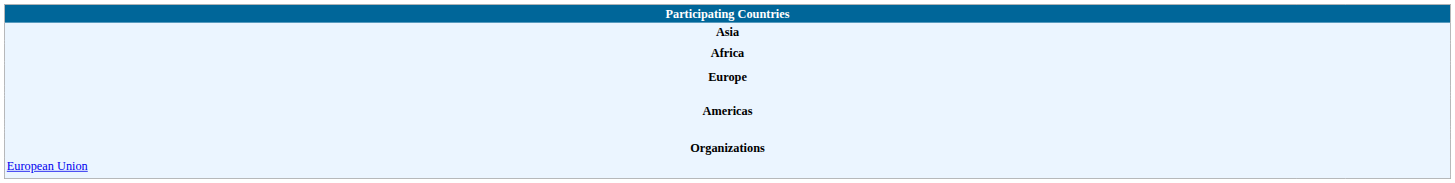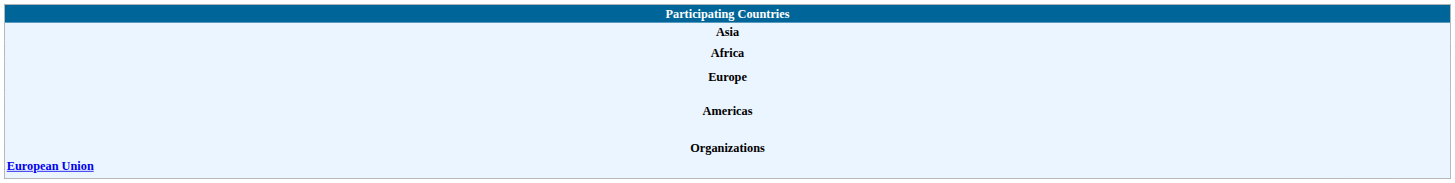European Union | column 1: normal -> bold
